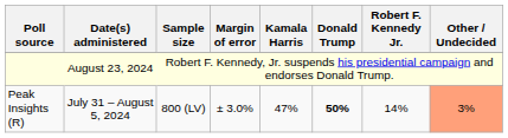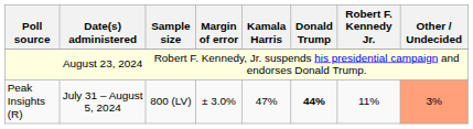Peak Insights (R) | Donald Trump: 50% -> 44%
Peak Insights (R) | Robert F. Kennedy Jr.: 14% -> 11%
